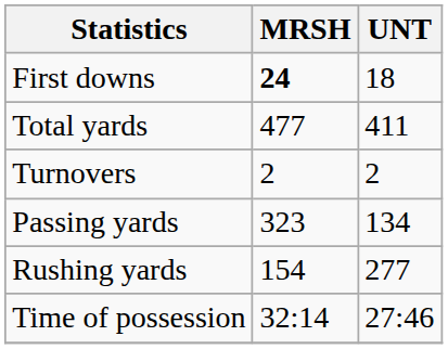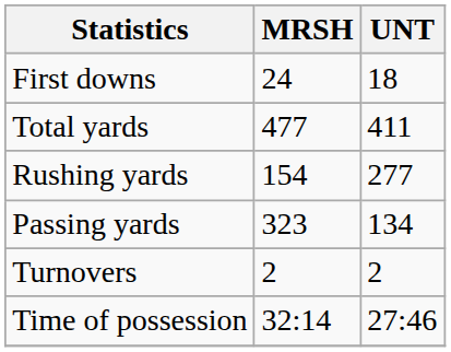First downs | MRSH: bold -> normal
rows swapped: Rushing yards <-> Turnovers
